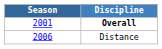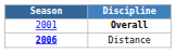Distance | Season: normal -> bold
